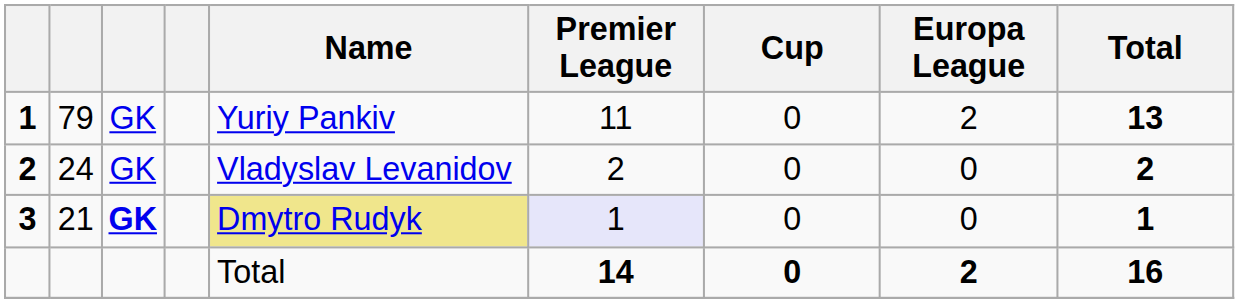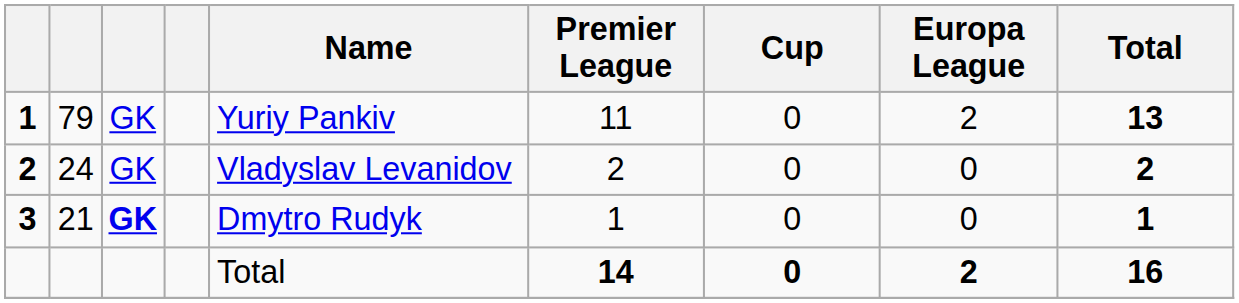3 | Name: khaki background -> no background
3 | Premier League: lavender background -> no background
